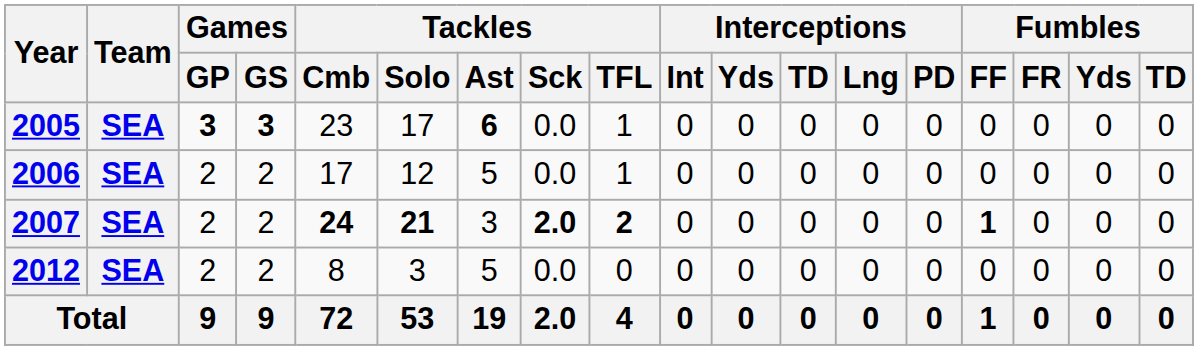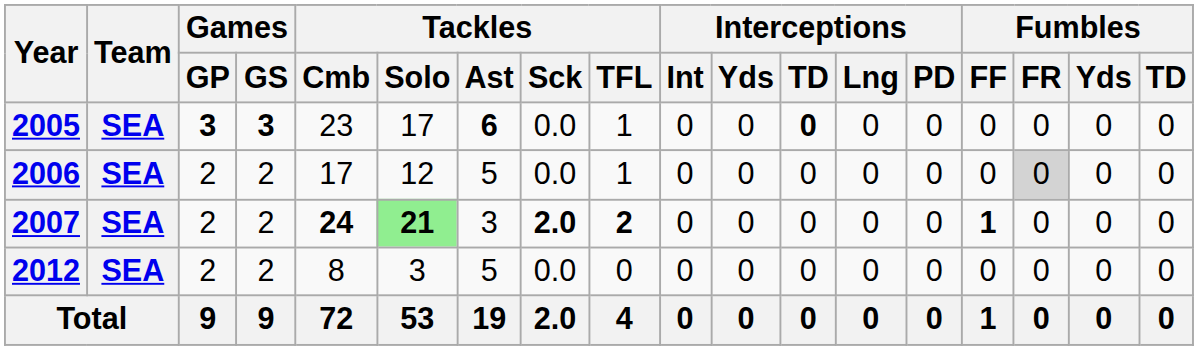2005 | Interceptions / TD: normal -> bold
2006 | Fumbles / FR: no background -> lightgrey background
2007 | Tackles / Solo: no background -> lightgreen background
